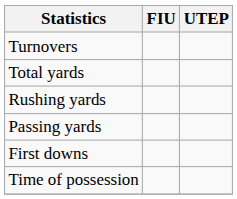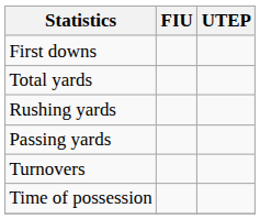rows swapped: First downs <-> Turnovers
